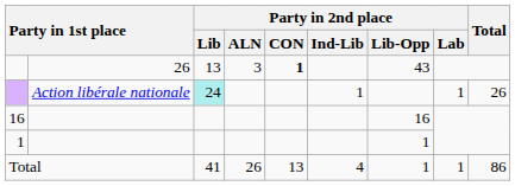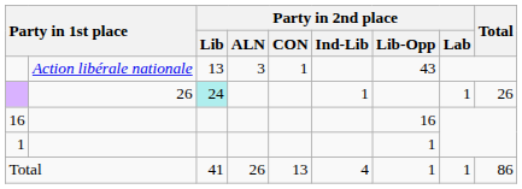row 3 | column 2: 26 -> Action libérale nationale
row 3 | Party in 2nd place / CON: bold -> normal
row 4 | column 2: Action libérale nationale -> 26
